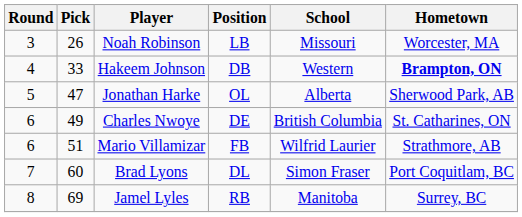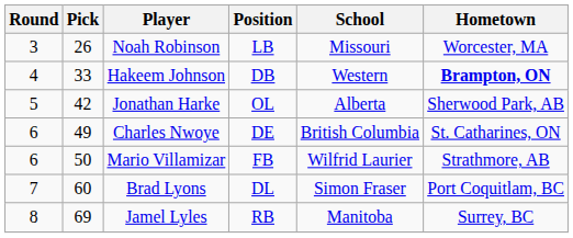Jonathan Harke | Pick: 47 -> 42
Mario Villamizar | Pick: 51 -> 50
